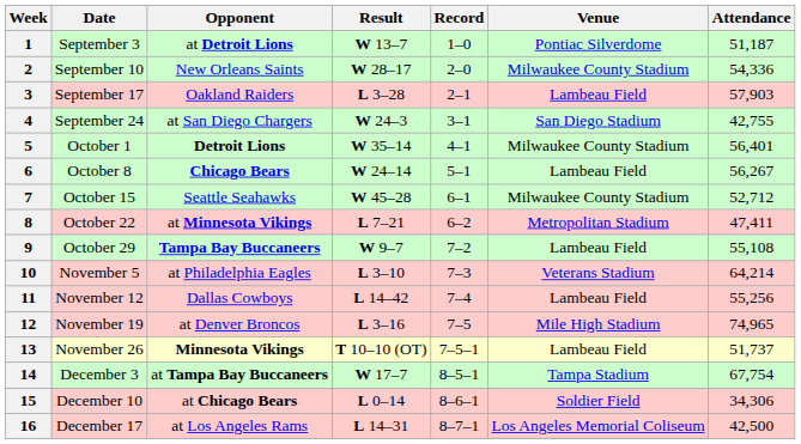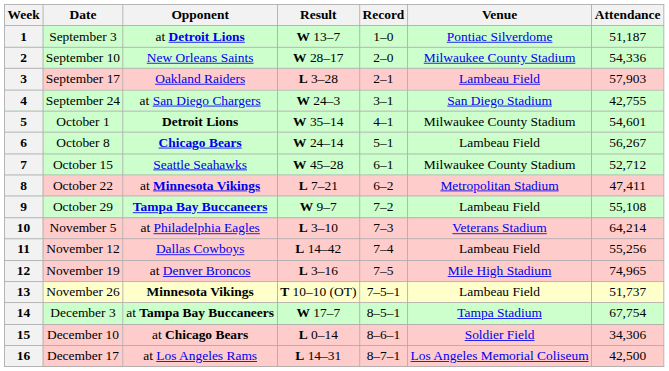5 | Attendance: 56,401 -> 54,601
